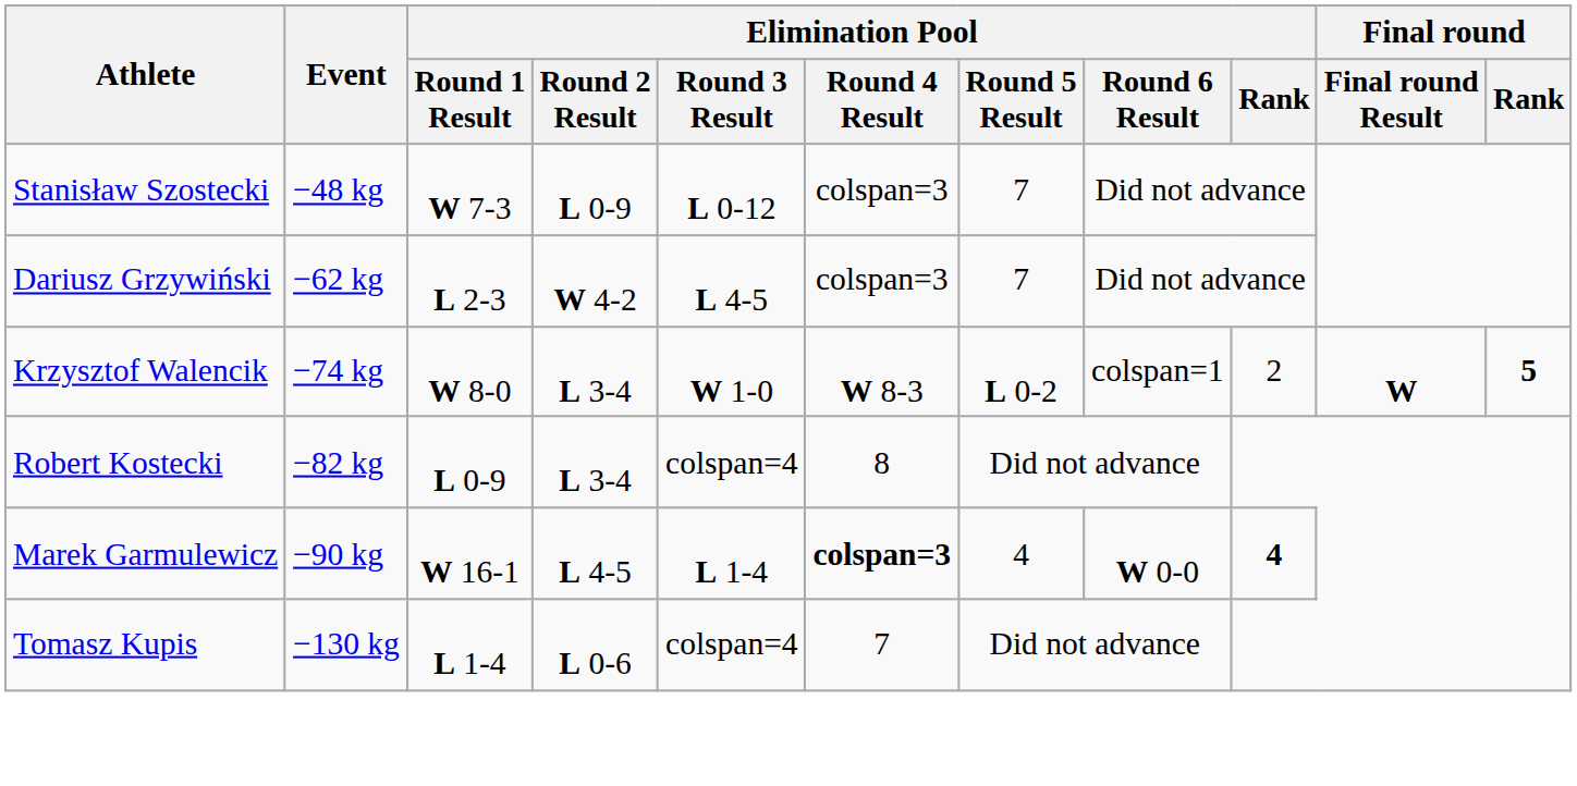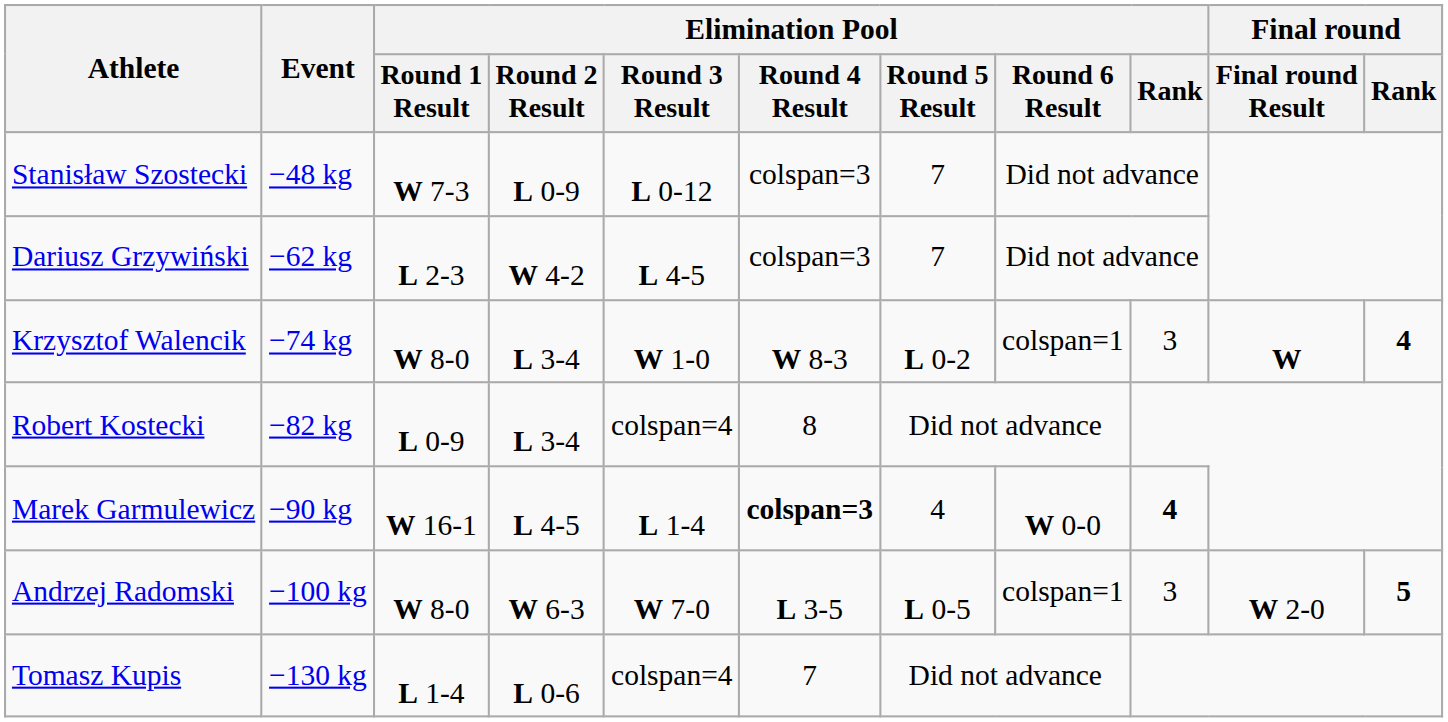Krzysztof Walencik | Elimination Pool / Rank: 2 -> 3
Krzysztof Walencik | Final round / Rank: 5 -> 4
+ row: Andrzej Radomski | −100 kg | W 8-0 | W 6-3 | W 7-0 | L 3-5 | L 0-5 | colspan=1 | 3 | W 2-0 | 5
